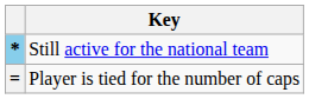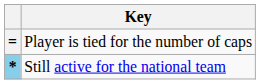rows swapped: * <-> =
